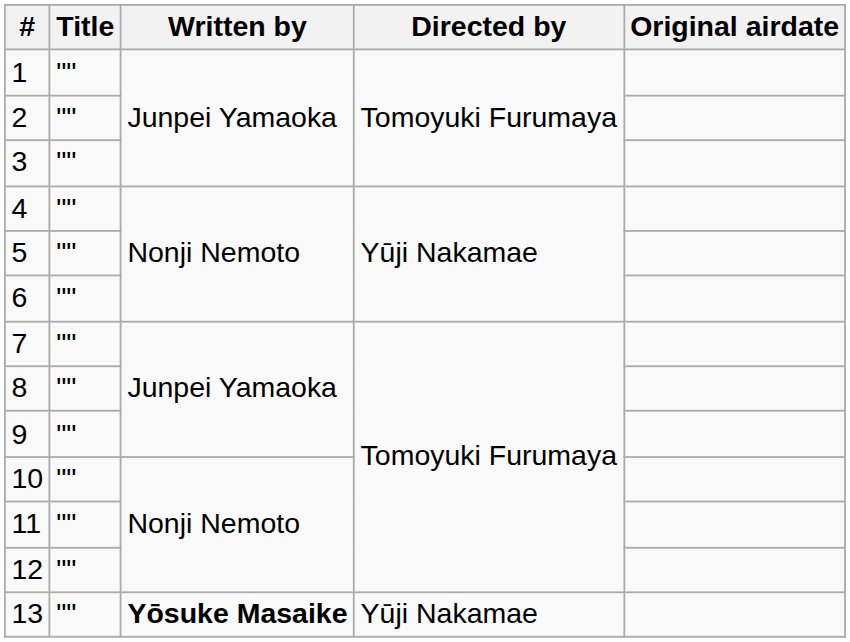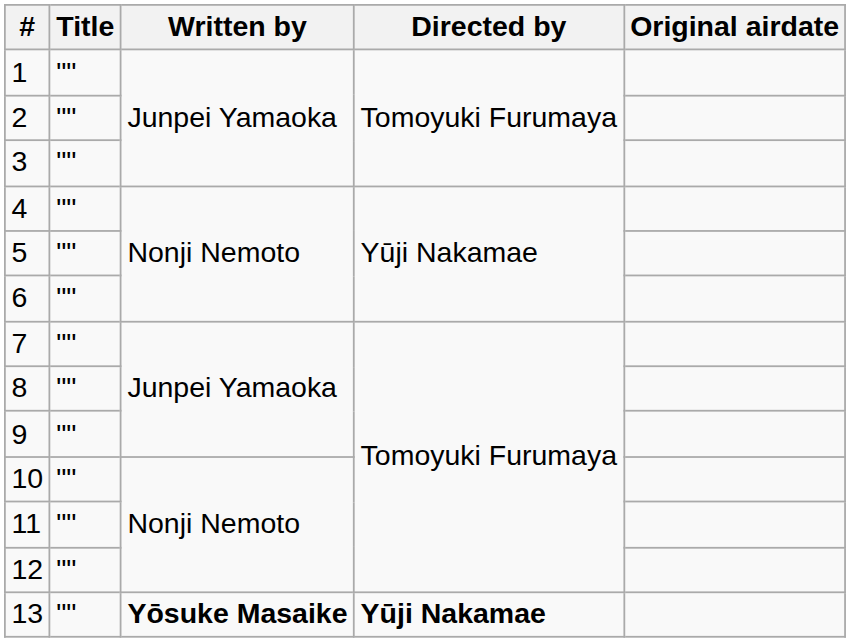13 | Directed by: normal -> bold
